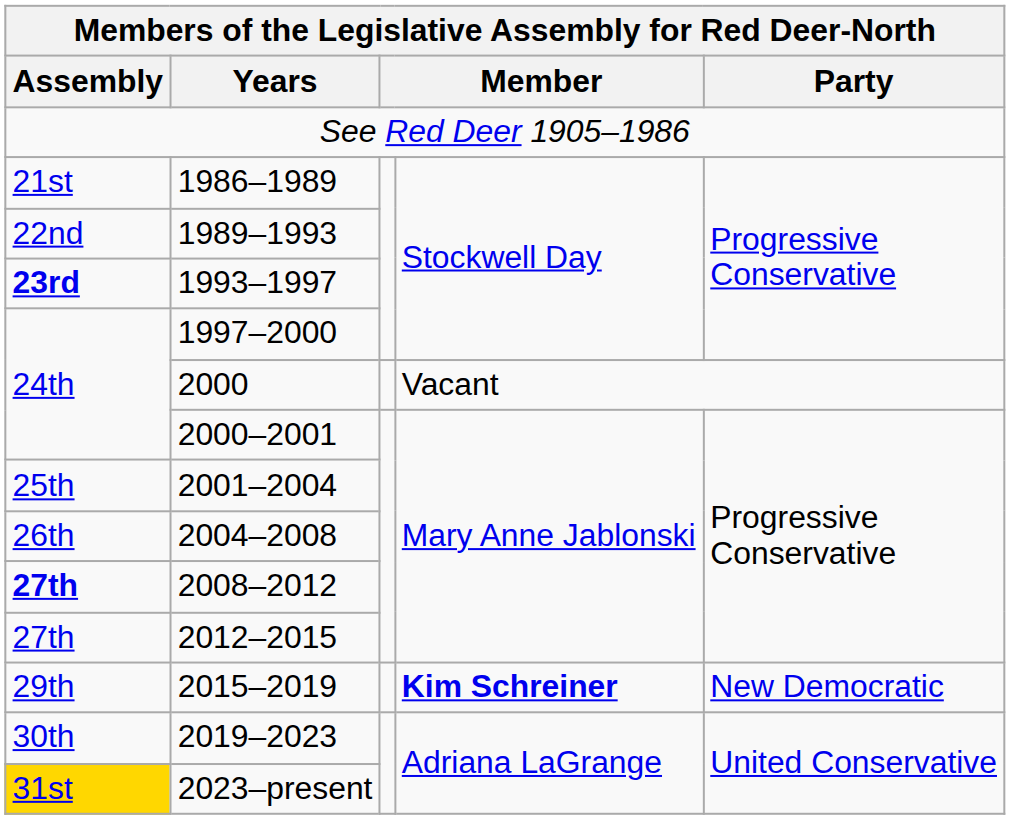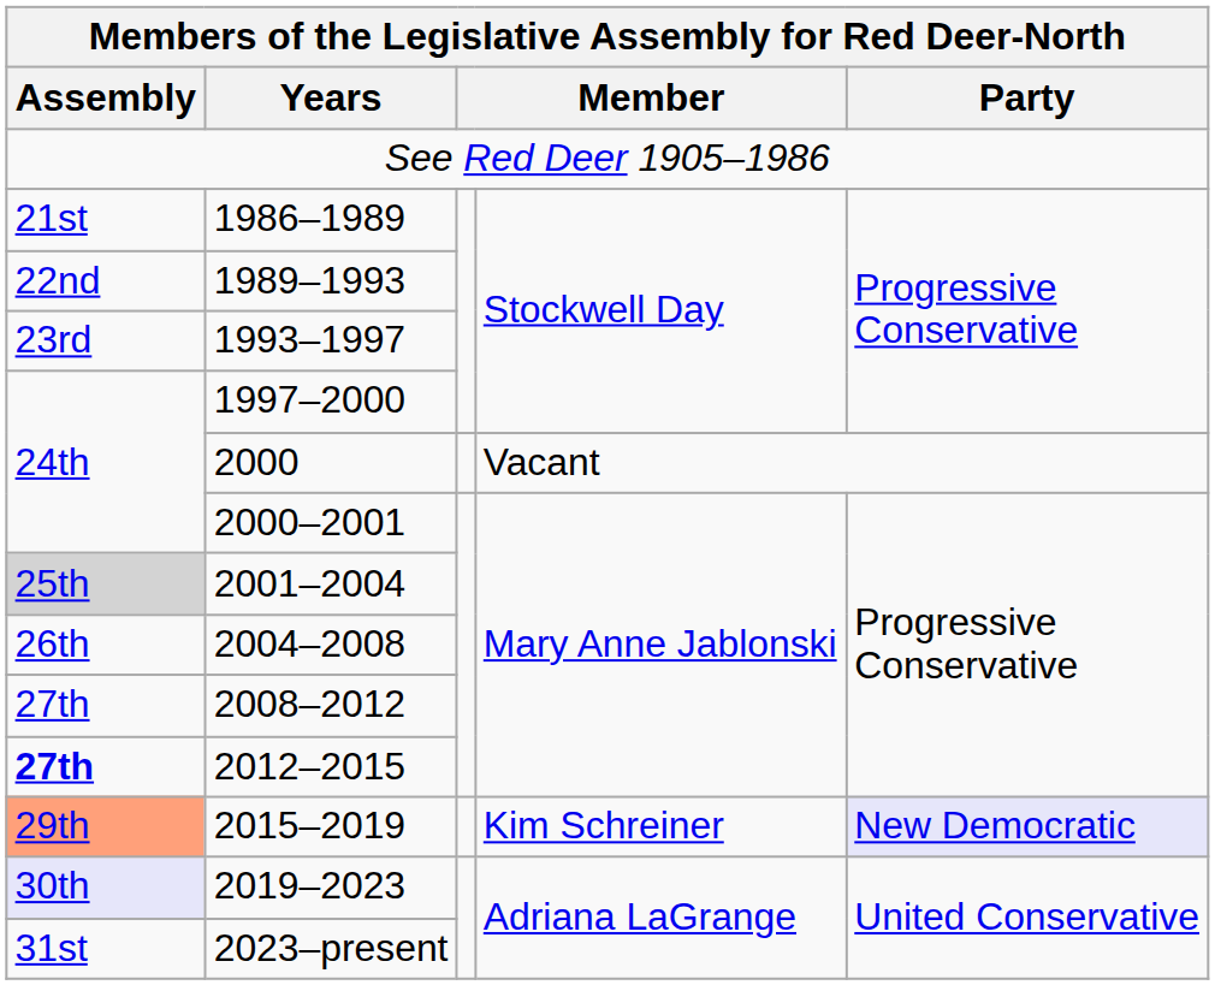1993–1997 | Assembly: bold -> normal
2001–2004 | Assembly: no background -> lightgrey background
2008–2012 | Assembly: bold -> normal
2012–2015 | Assembly: normal -> bold
2015–2019 | Assembly: no background -> lightsalmon background
2015–2019 | column 4: bold -> normal
2015–2019 | Party: no background -> lavender background
2019–2023 | Assembly: no background -> lavender background
2023–present | Assembly: gold background -> no background
